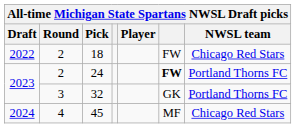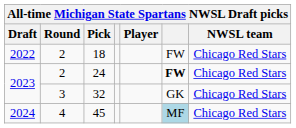24 | NWSL team: Portland Thorns FC -> Chicago Red Stars
32 | NWSL team: Portland Thorns FC -> Chicago Red Stars
45 | column 6: no background -> lightblue background
